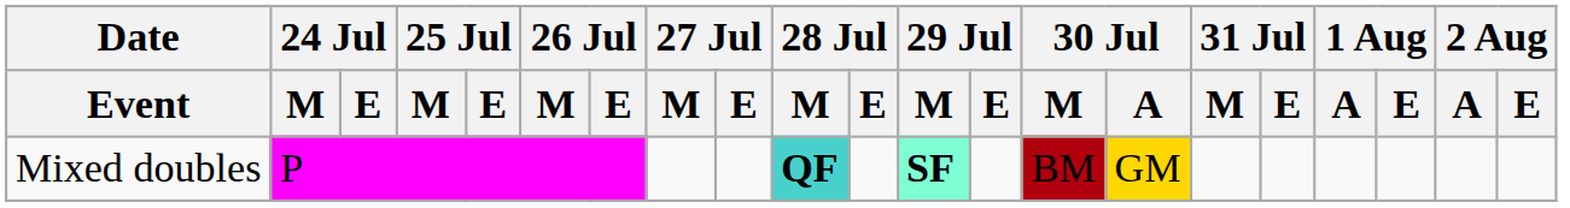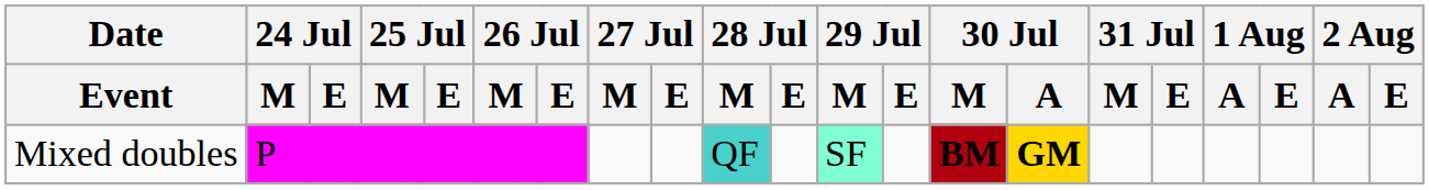Mixed doubles | 28 Jul / M: bold -> normal
Mixed doubles | 29 Jul / M: bold -> normal
Mixed doubles | 30 Jul / M: normal -> bold
Mixed doubles | 30 Jul / A: normal -> bold
